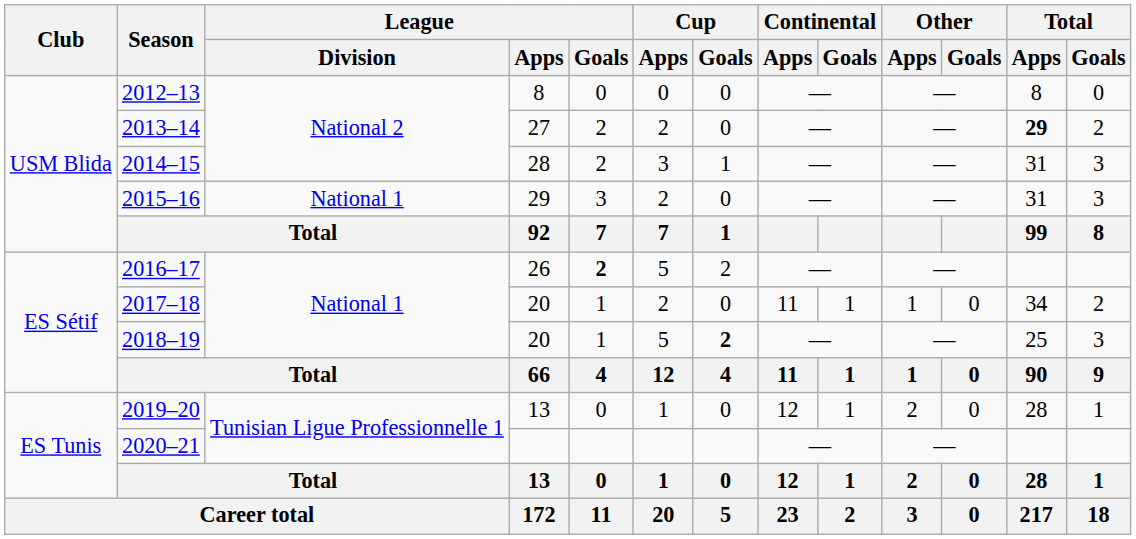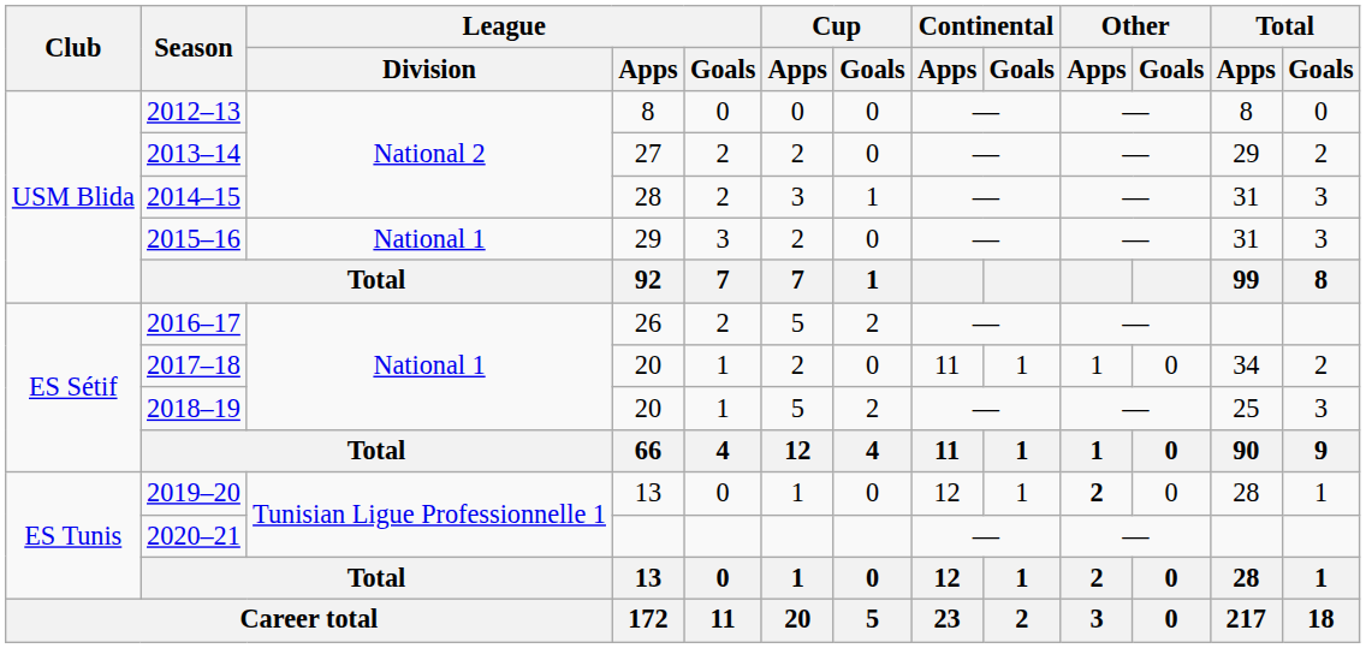2013–14 | Total / Apps: bold -> normal
2016–17 | League / Goals: bold -> normal
2018–19 | Cup / Goals: bold -> normal
2019–20 | Other / Apps: normal -> bold
